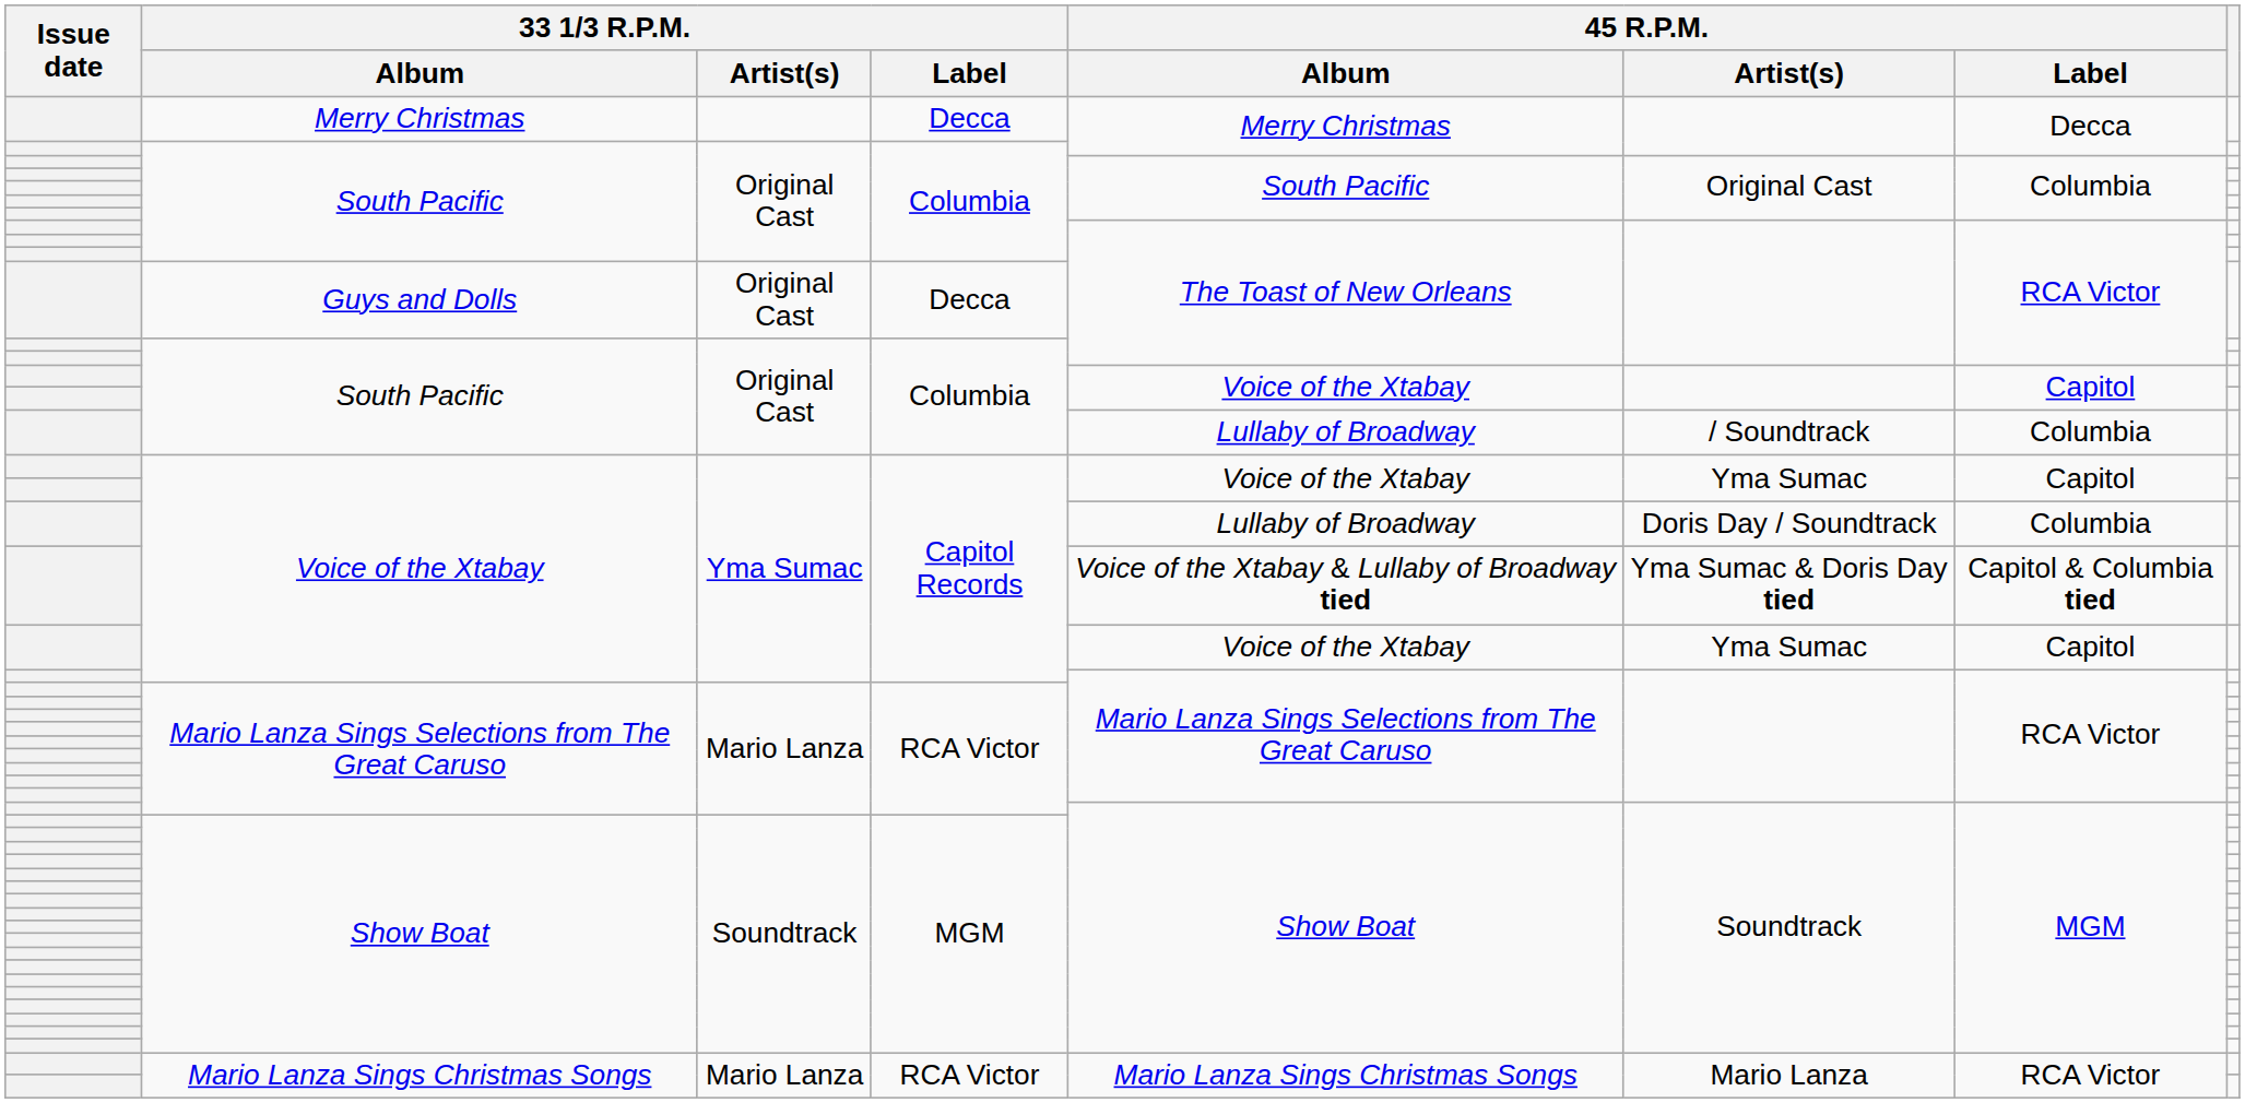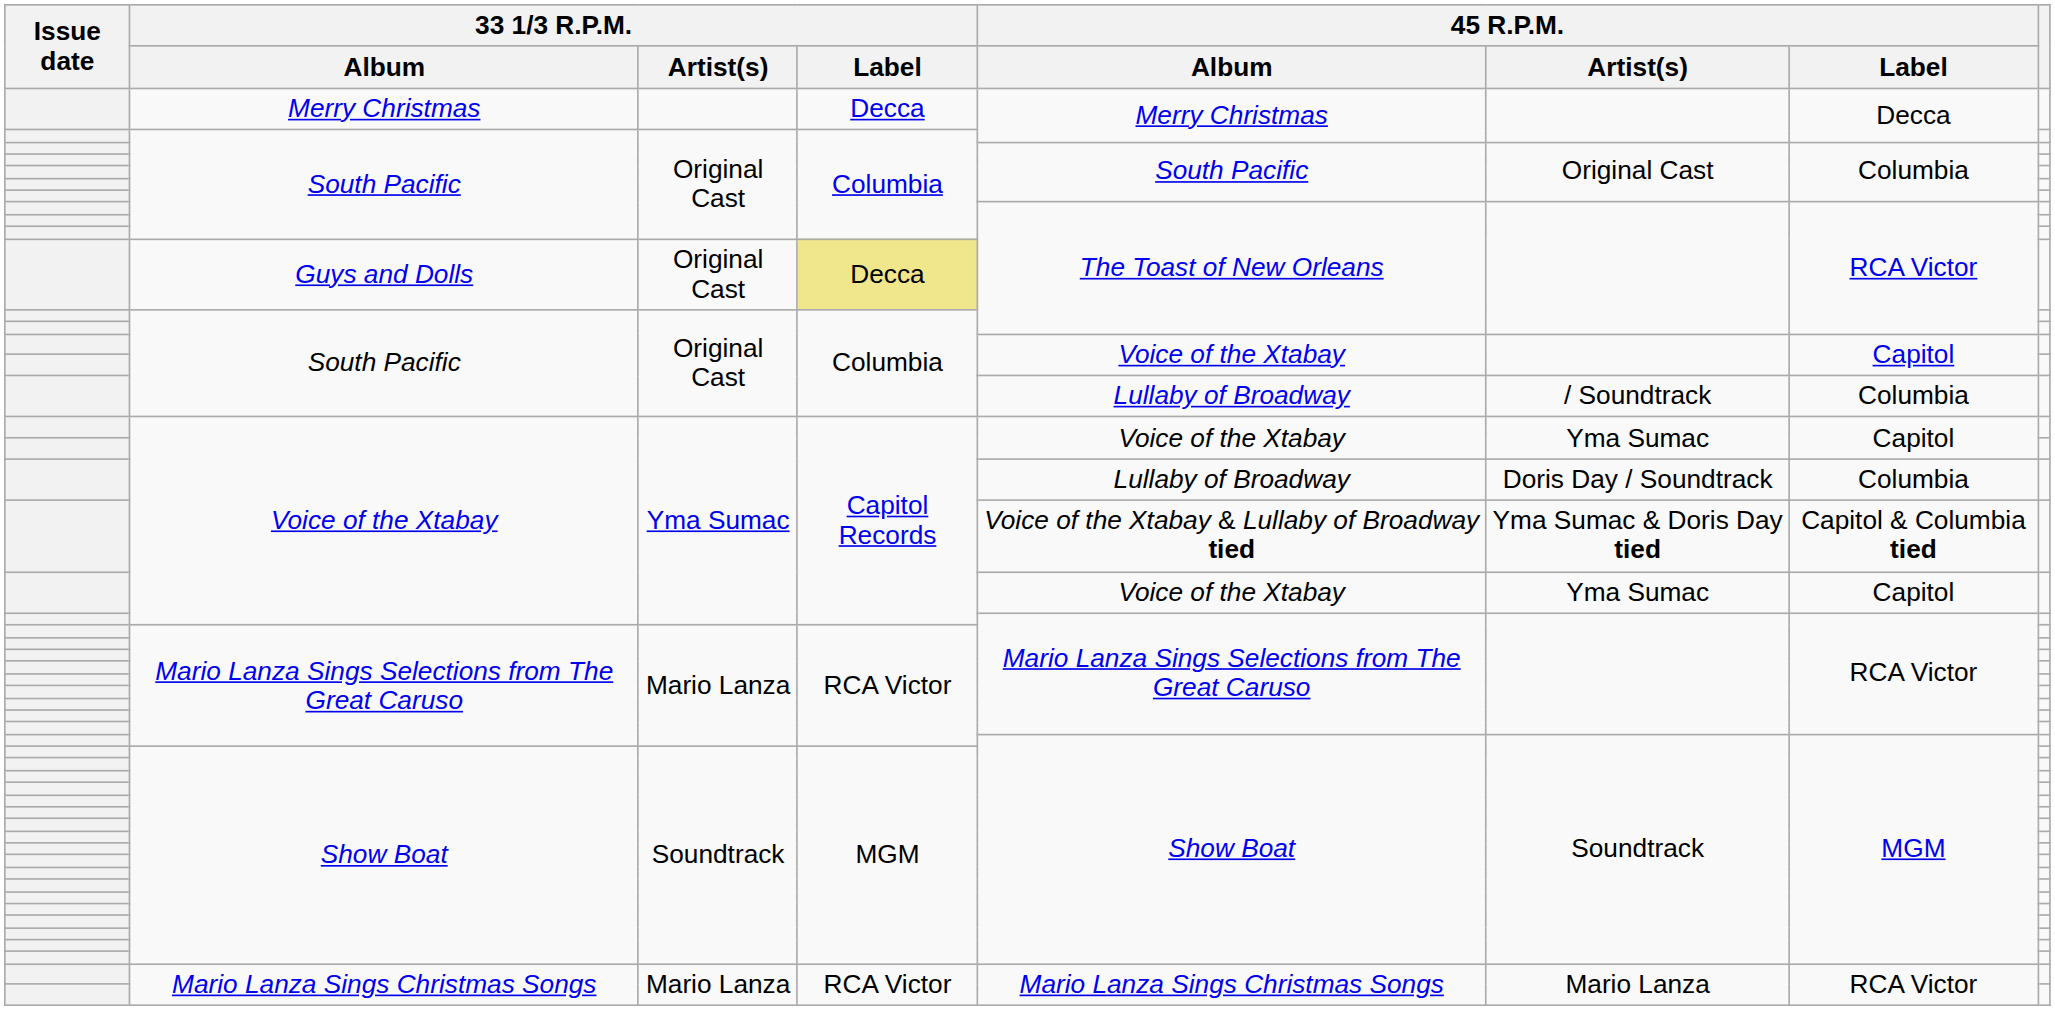Guys and Dolls | 33 1/3 R.P.M. / Label: no background -> khaki background
